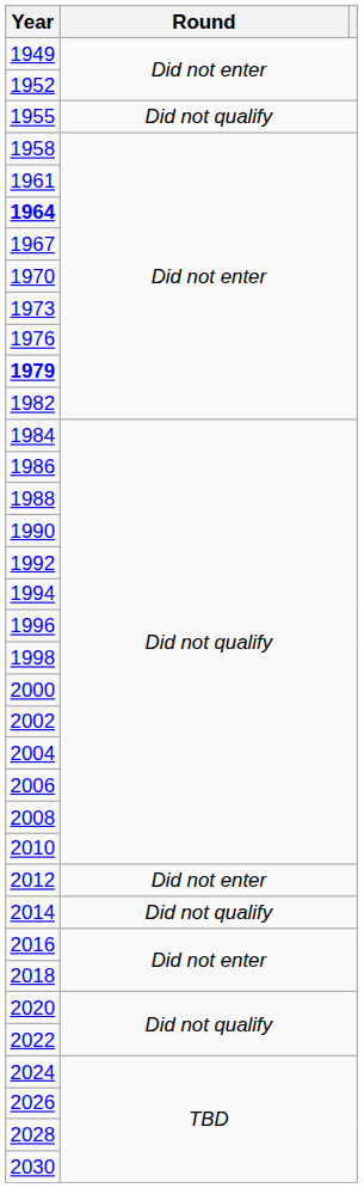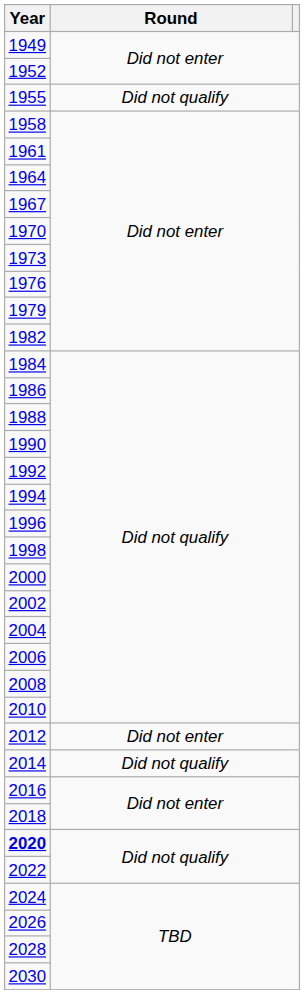1964 | Year: bold -> normal
1979 | Year: bold -> normal
2020 | Year: normal -> bold
